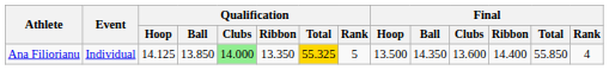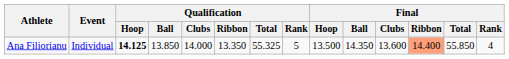Ana Filiorianu | Qualification / Hoop: normal -> bold
Ana Filiorianu | Qualification / Clubs: lightgreen background -> no background
Ana Filiorianu | Qualification / Total: gold background -> no background
Ana Filiorianu | Final / Ribbon: no background -> lightsalmon background
